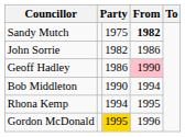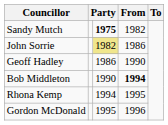Sandy Mutch | column 3: normal -> bold
Sandy Mutch | From: bold -> normal
John Sorrie | column 3: no background -> khaki background
Geoff Hadley | From: pink background -> no background
Bob Middleton | From: normal -> bold
Gordon McDonald | column 3: gold background -> no background
